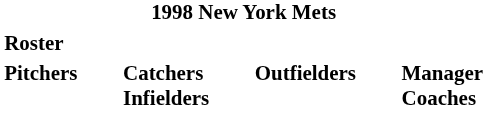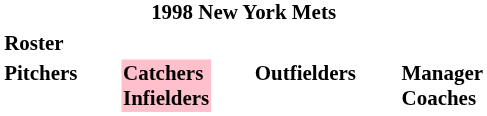Pitchers | column 2: no background -> pink background
